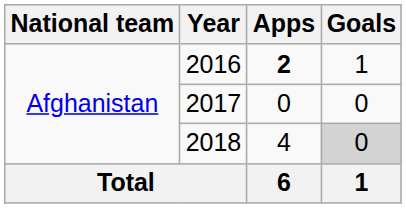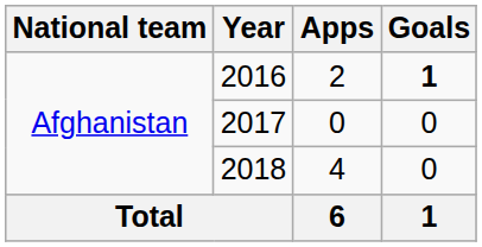2016 | Apps: bold -> normal
2016 | Goals: normal -> bold
2018 | Goals: lightgrey background -> no background
